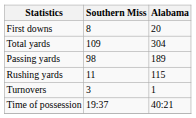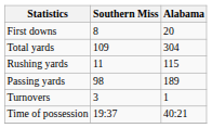rows swapped: Rushing yards <-> Passing yards
